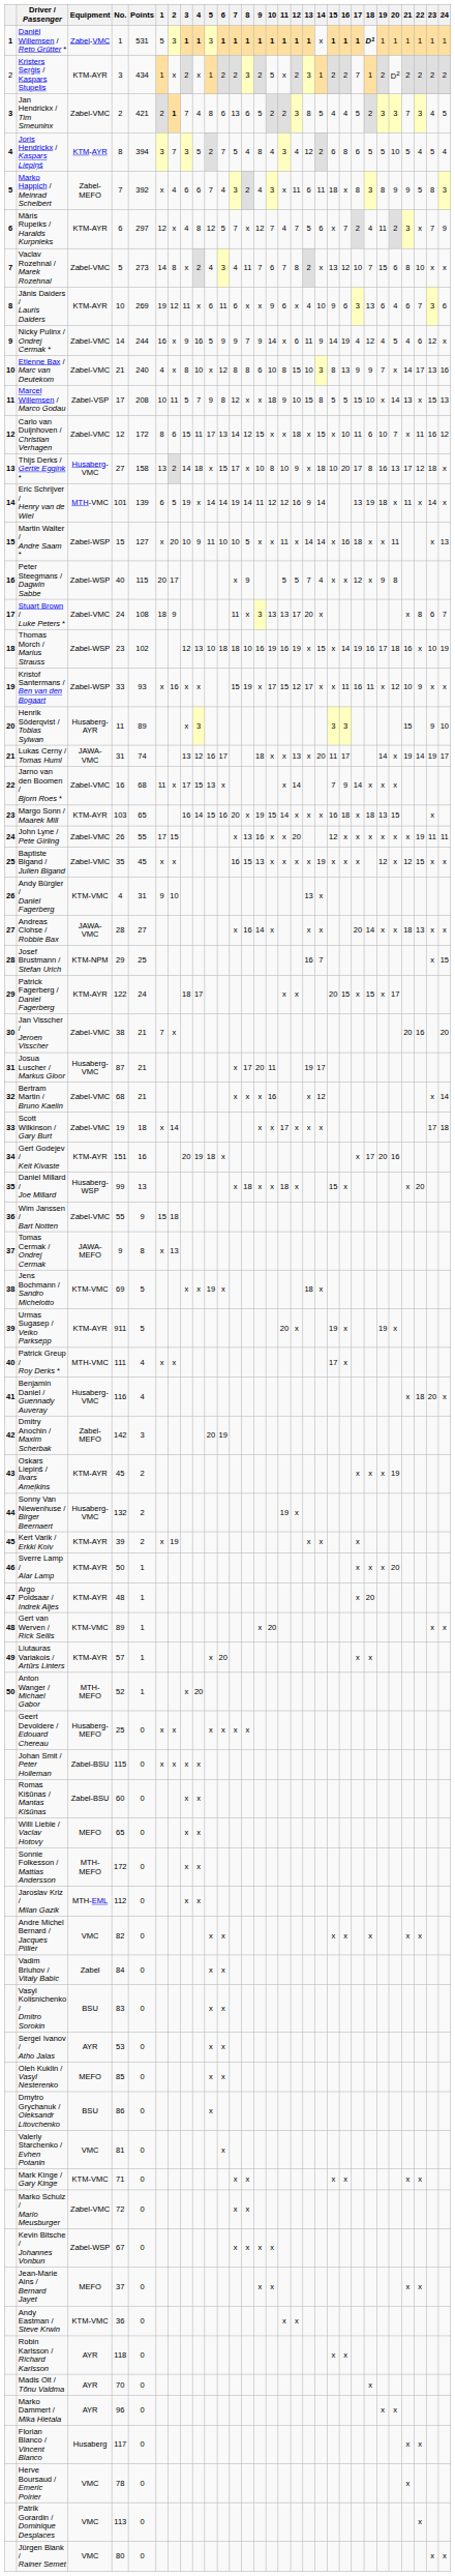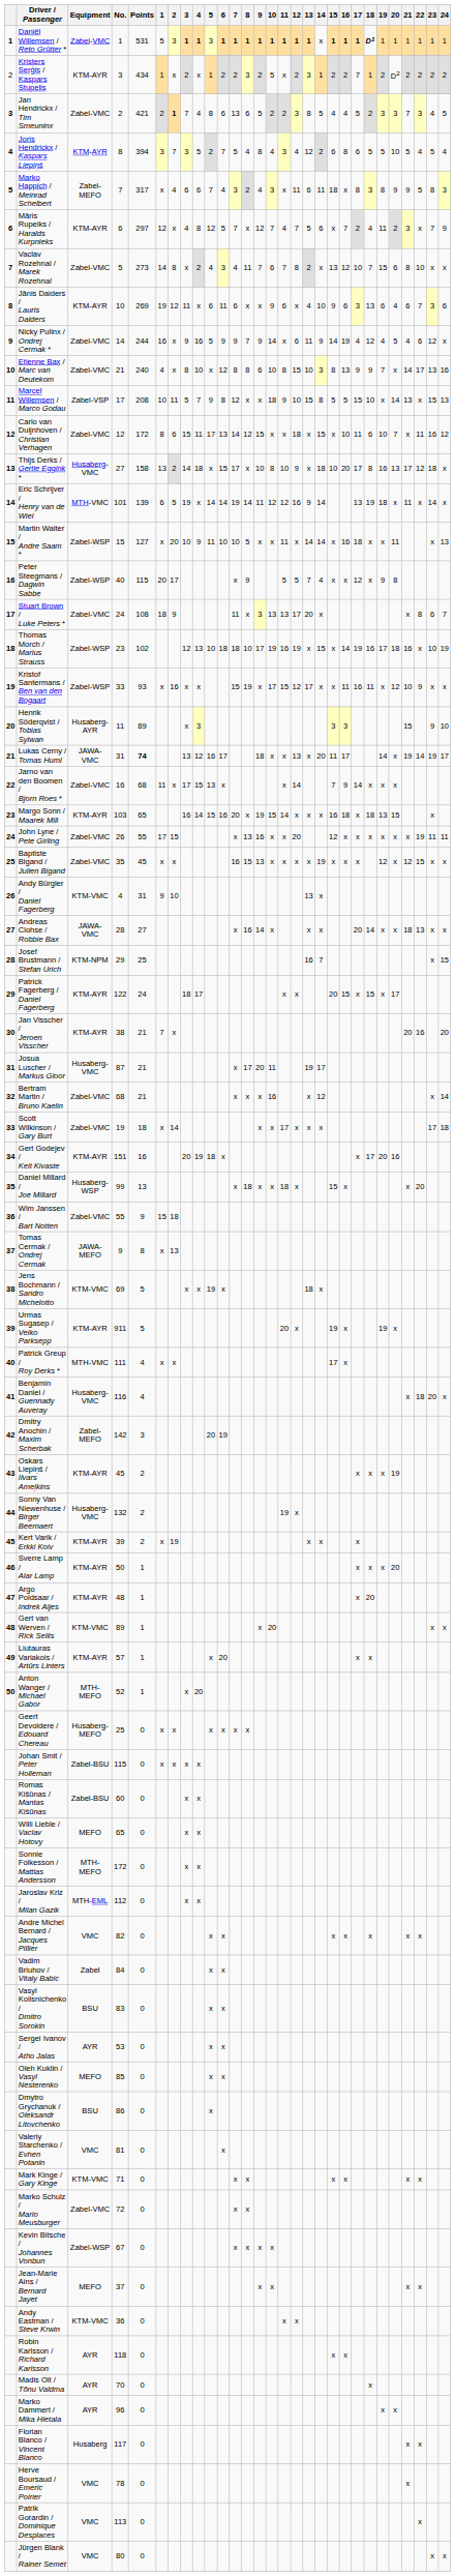Marko Happich / Meinrad Schelbert | Points: 392 -> 317
Thomas Morch / Marius Strauss | 9: 16 -> 17
Lukas Cerny / Tomas Huml | Points: normal -> bold
Jan Visscher / Jeroen Visscher | Equipment: Zabel-VMC -> KTM-AYR
